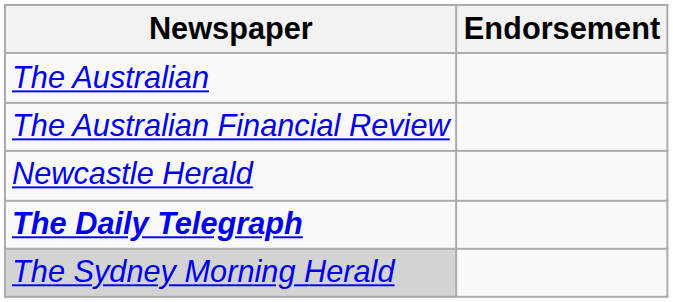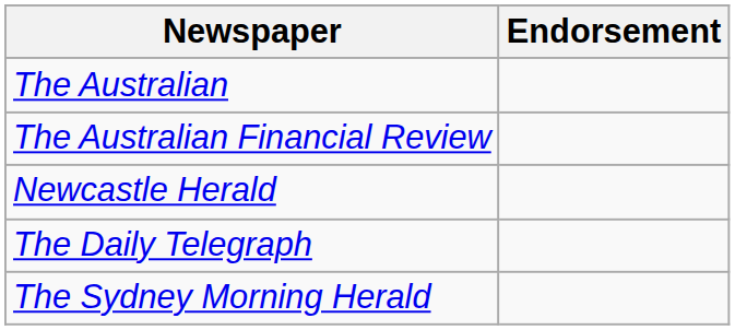The Daily Telegraph | Newspaper: bold -> normal
The Sydney Morning Herald | Newspaper: lightgrey background -> no background
